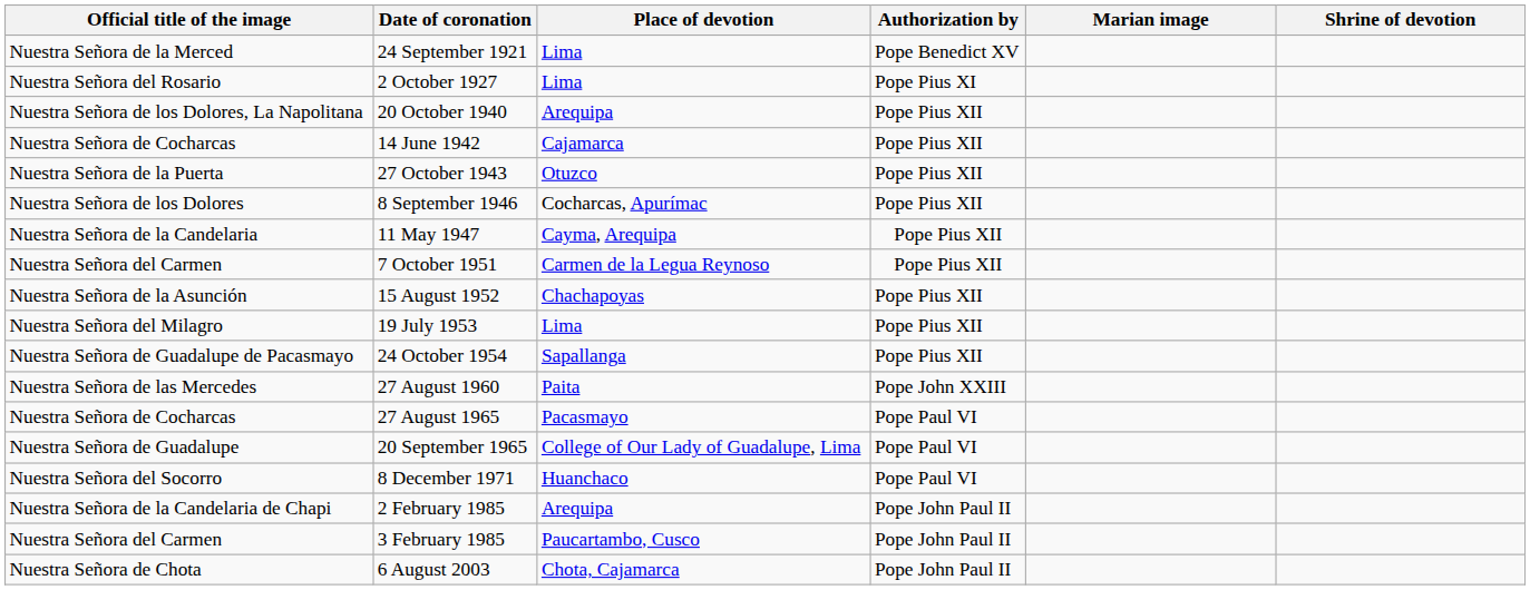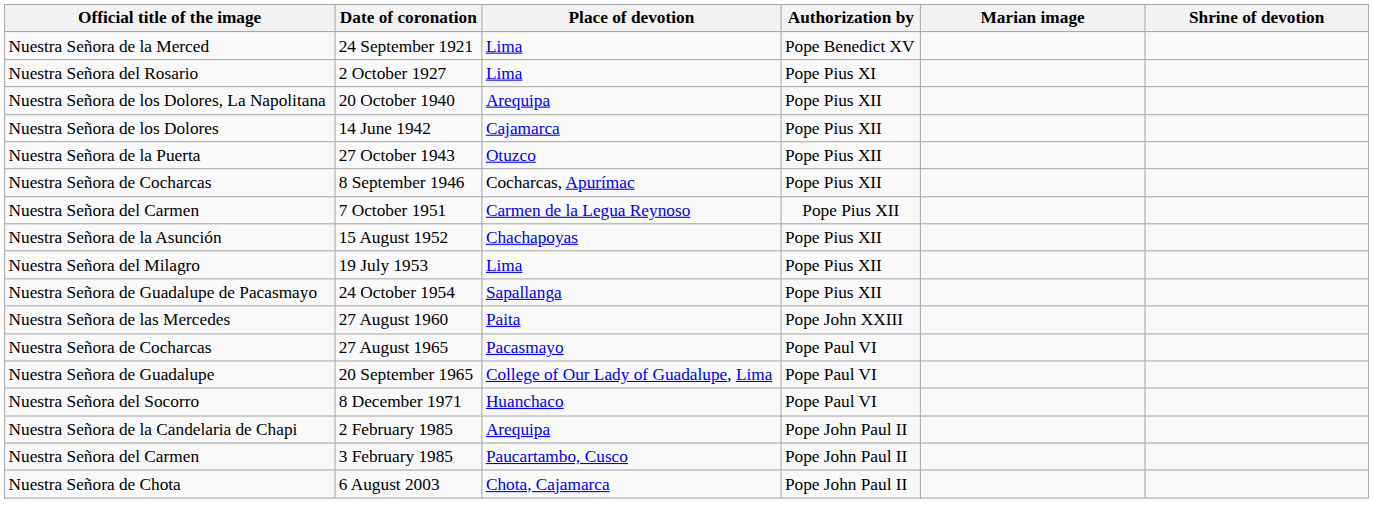14 June 1942 | Official title of the image: Nuestra Señora de Cocharcas -> Nuestra Señora de los Dolores
8 September 1946 | Official title of the image: Nuestra Señora de los Dolores -> Nuestra Señora de Cocharcas
- row: Nuestra Señora de la Candelaria | 11 May 1947 | Cayma, Arequipa | Pope Pius XII
